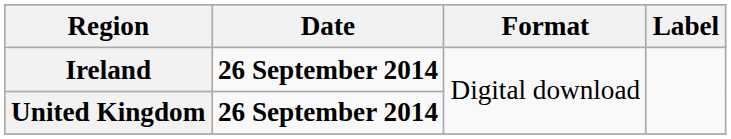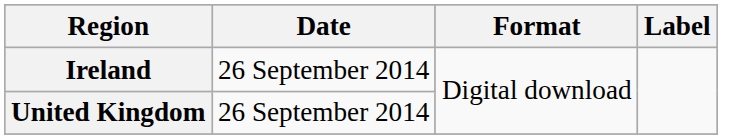Ireland | Date: bold -> normal
United Kingdom | Date: bold -> normal
